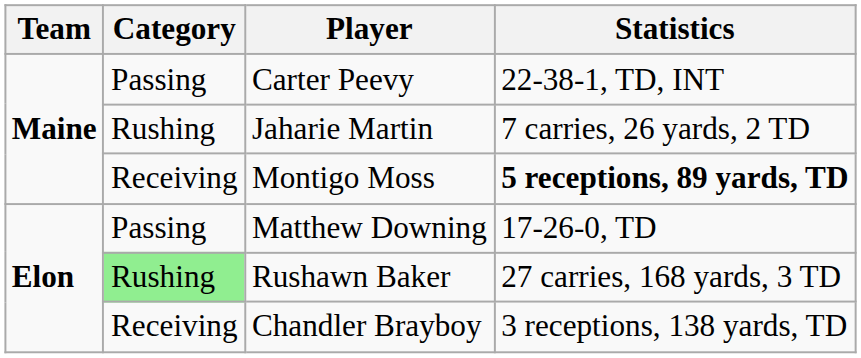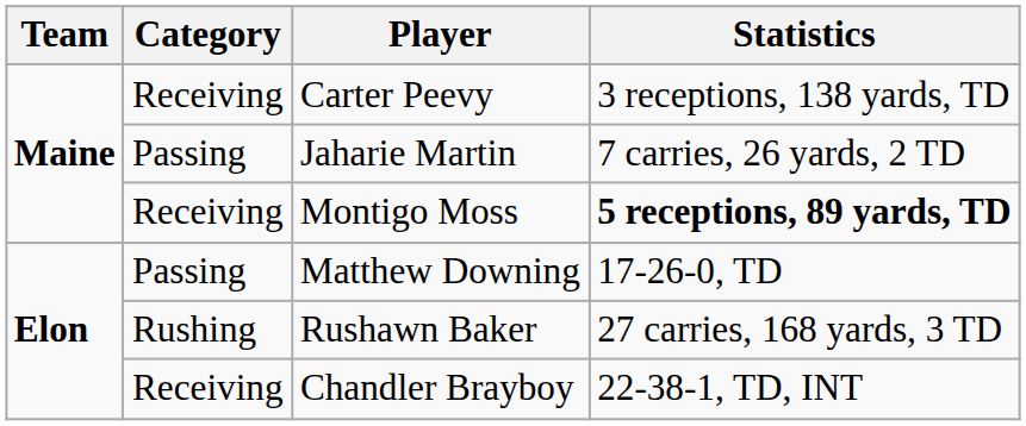Carter Peevy | Category: Passing -> Receiving
Carter Peevy | Statistics: 22-38-1, TD, INT -> 3 receptions, 138 yards, TD
Jaharie Martin | Category: Rushing -> Passing
Rushawn Baker | Category: lightgreen background -> no background
Chandler Brayboy | Statistics: 3 receptions, 138 yards, TD -> 22-38-1, TD, INT
